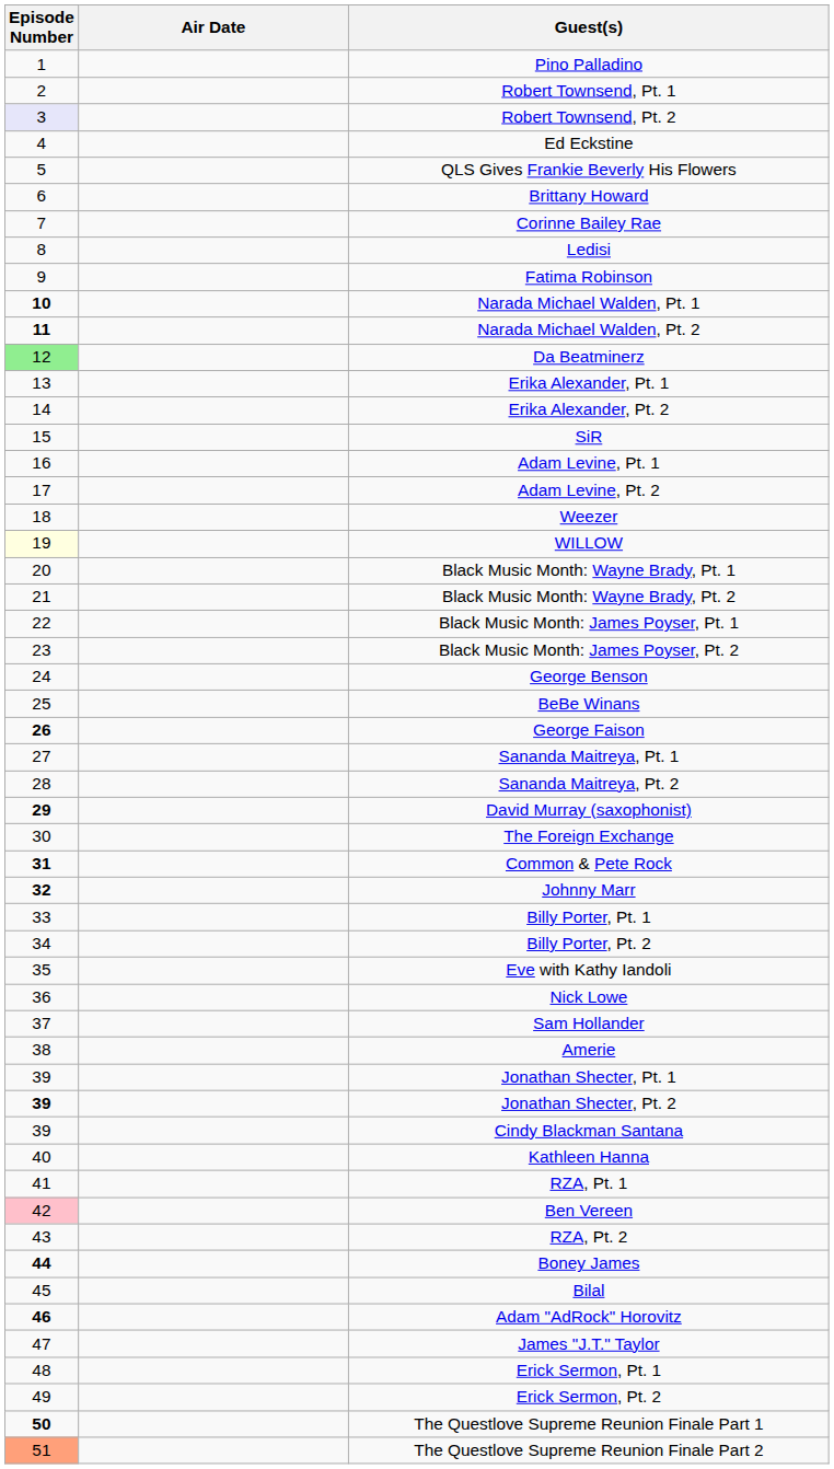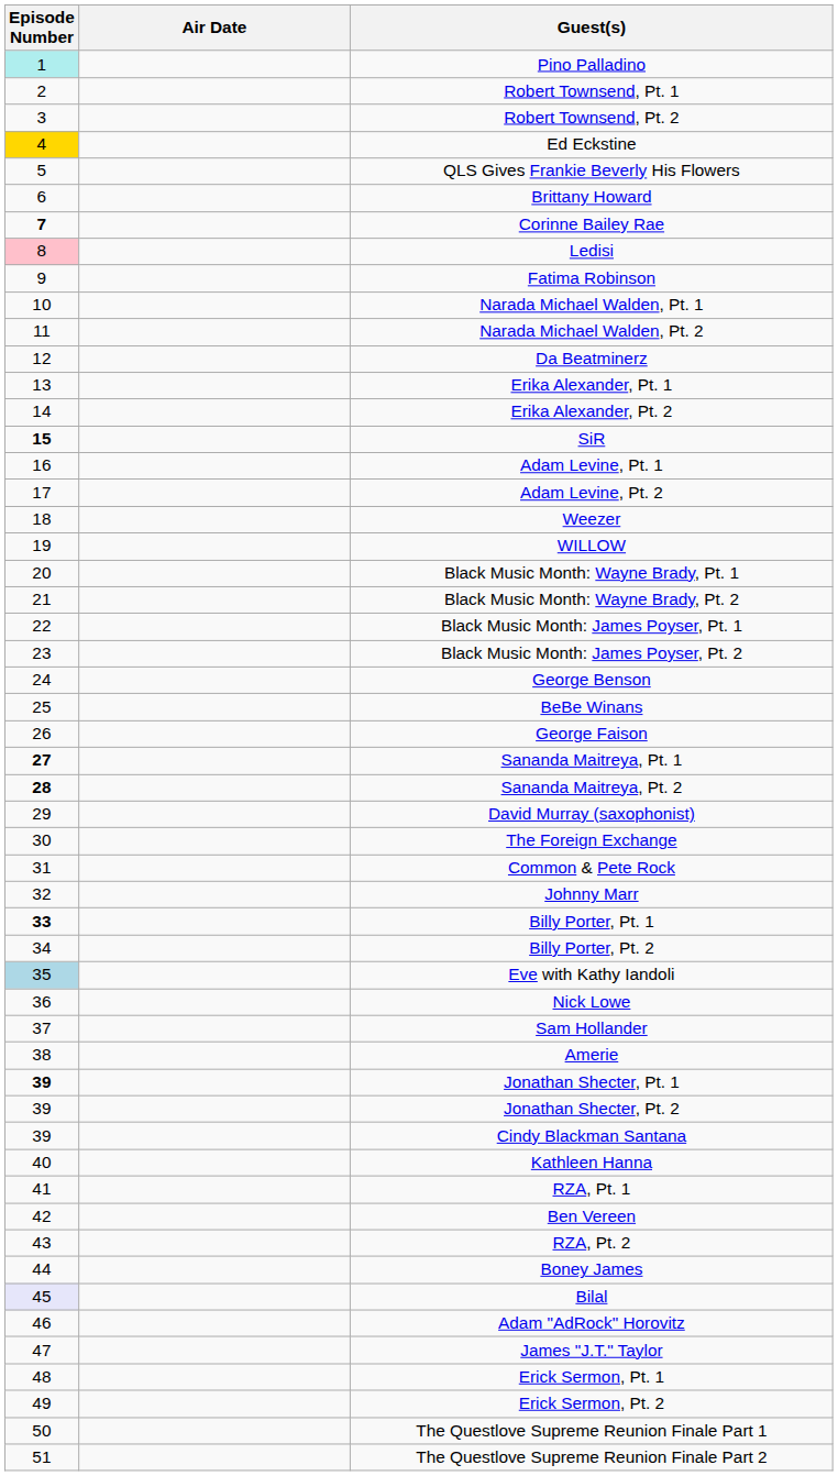Pino Palladino | Episode Number: no background -> paleturquoise background
Robert Townsend, Pt. 2 | Episode Number: lavender background -> no background
Ed Eckstine | Episode Number: no background -> gold background
Corinne Bailey Rae | Episode Number: normal -> bold
Ledisi | Episode Number: no background -> pink background
Narada Michael Walden, Pt. 1 | Episode Number: bold -> normal
Narada Michael Walden, Pt. 2 | Episode Number: bold -> normal
Da Beatminerz | Episode Number: lightgreen background -> no background
SiR | Episode Number: normal -> bold
WILLOW | Episode Number: lightyellow background -> no background
George Faison | Episode Number: bold -> normal
Sananda Maitreya, Pt. 1 | Episode Number: normal -> bold
Sananda Maitreya, Pt. 2 | Episode Number: normal -> bold
David Murray (saxophonist) | Episode Number: bold -> normal
Common & Pete Rock | Episode Number: bold -> normal
Johnny Marr | Episode Number: bold -> normal
Billy Porter, Pt. 1 | Episode Number: normal -> bold
Eve with Kathy Iandoli | Episode Number: no background -> lightblue background
Jonathan Shecter, Pt. 1 | Episode Number: normal -> bold
Jonathan Shecter, Pt. 2 | Episode Number: bold -> normal
Ben Vereen | Episode Number: pink background -> no background
Boney James | Episode Number: bold -> normal
Bilal | Episode Number: no background -> lavender background
Adam "AdRock" Horovitz | Episode Number: bold -> normal
The Questlove Supreme Reunion Finale Part 1 | Episode Number: bold -> normal
The Questlove Supreme Reunion Finale Part 2 | Episode Number: lightsalmon background -> no background
